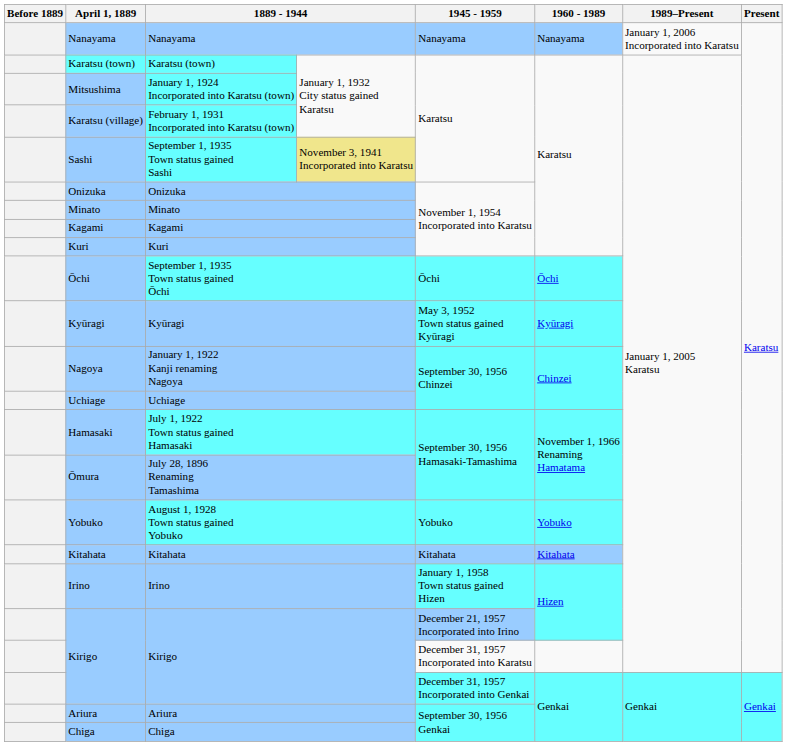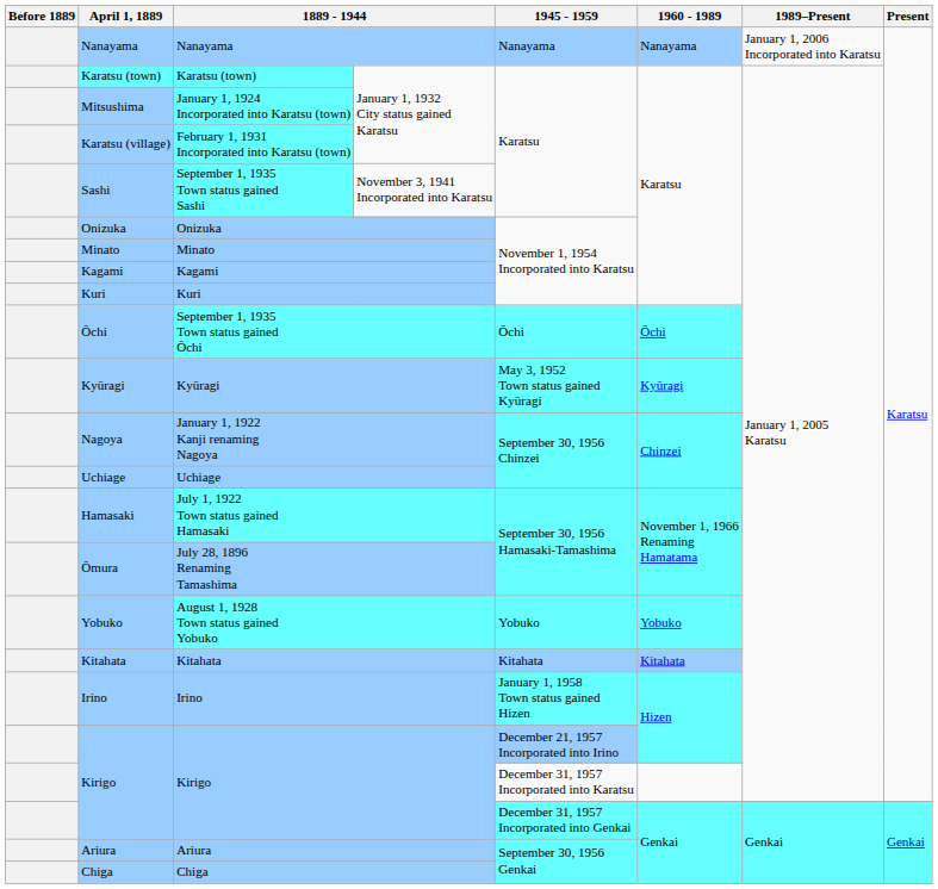Sashi | column 4: khaki background -> no background
